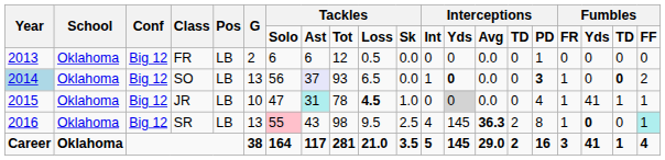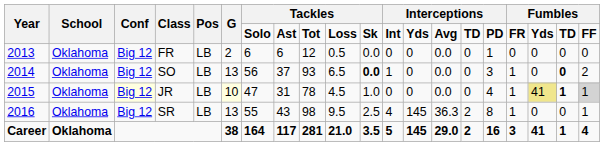SO | Year: lightblue background -> no background
SO | column 8: lavender background -> no background
SO | column 11: normal -> bold
SO | column 13: bold -> normal
SO | column 16: bold -> normal
JR | Conf: no background -> lightyellow background
JR | G: no background -> lightyellow background
JR | column 8: paleturquoise background -> no background
JR | column 10: bold -> normal
JR | column 13: lightgrey background -> no background
JR | column 18: no background -> khaki background
JR | column 19: normal -> bold
JR | column 20: no background -> lightgrey background
SR | column 7: pink background -> no background
SR | column 14: bold -> normal
SR | column 18: bold -> normal
SR | column 20: paleturquoise background -> no background
